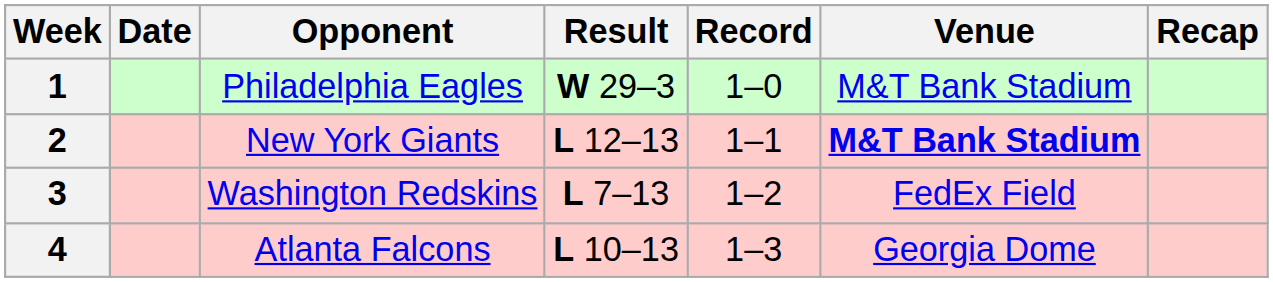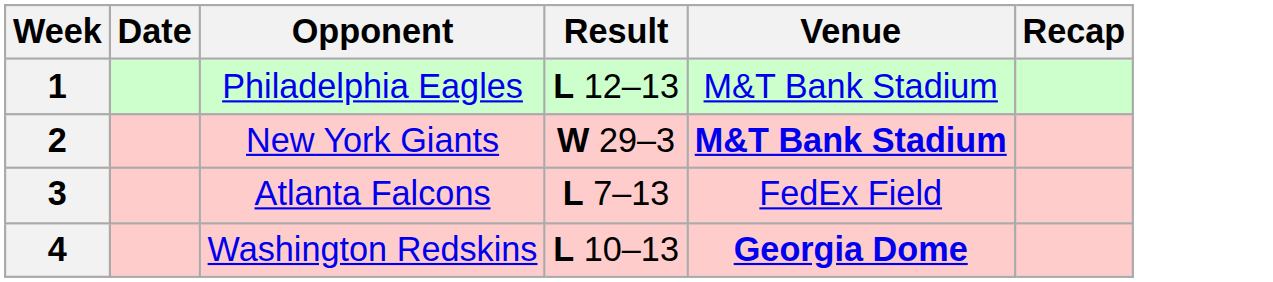- column: Record | 1–0 | 1–1 | 1–2 | 1–3
1 | Result: W 29–3 -> L 12–13
2 | Result: L 12–13 -> W 29–3
3 | Opponent: Washington Redskins -> Atlanta Falcons
4 | Opponent: Atlanta Falcons -> Washington Redskins
4 | Venue: normal -> bold
